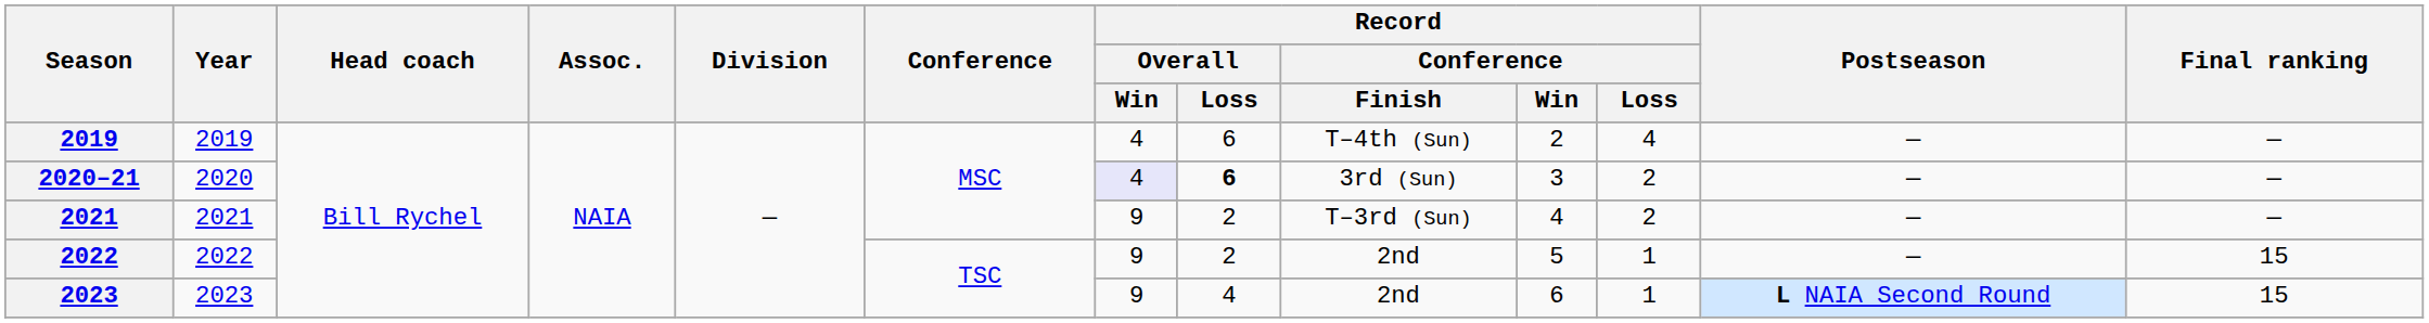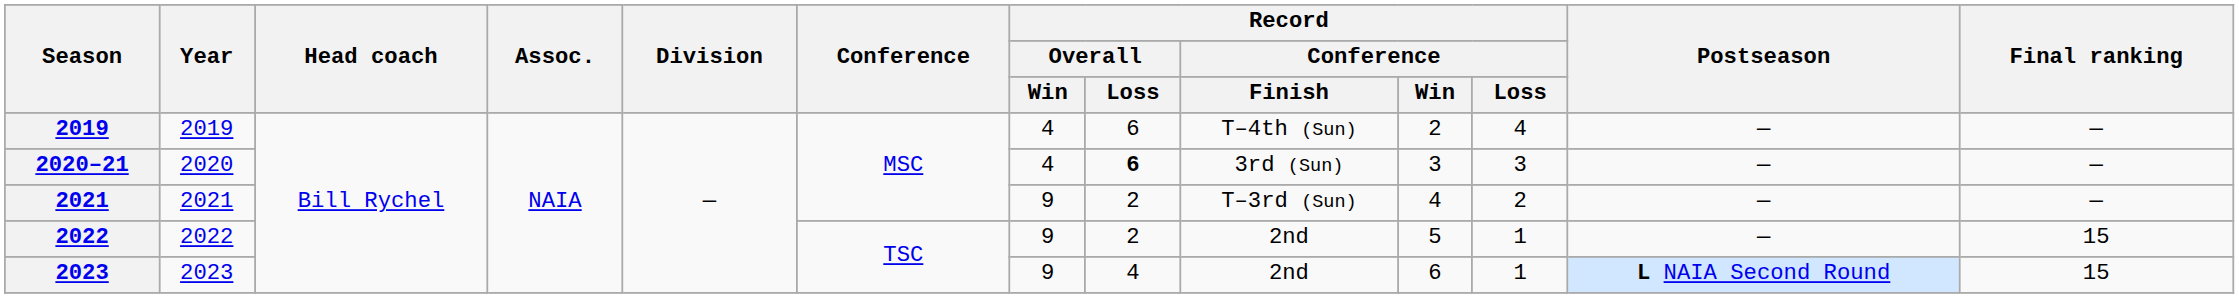2020–21 | Record / Overall / Win: lavender background -> no background
2020–21 | Record / Conference / Loss: 2 -> 3
